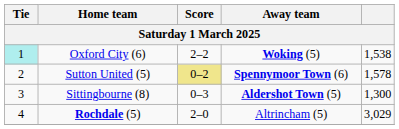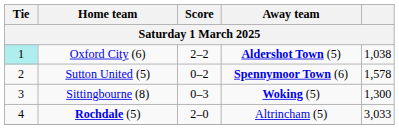Oxford City (6) | Away team: Woking (5) -> Aldershot Town (5)
Oxford City (6) | column 5: 1,538 -> 1,038
Sutton United (5) | Score: khaki background -> no background
Sittingbourne (8) | Away team: Aldershot Town (5) -> Woking (5)
Rochdale (5) | column 5: 3,029 -> 3,033
